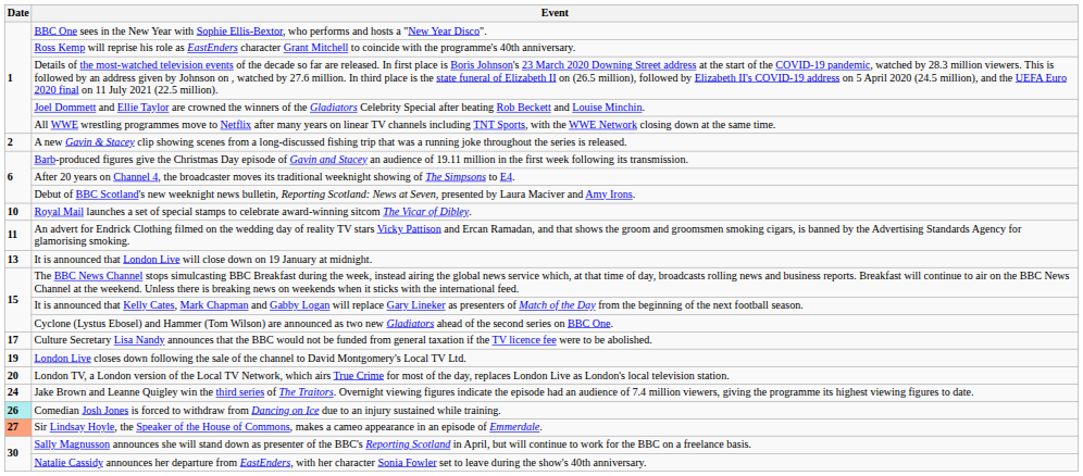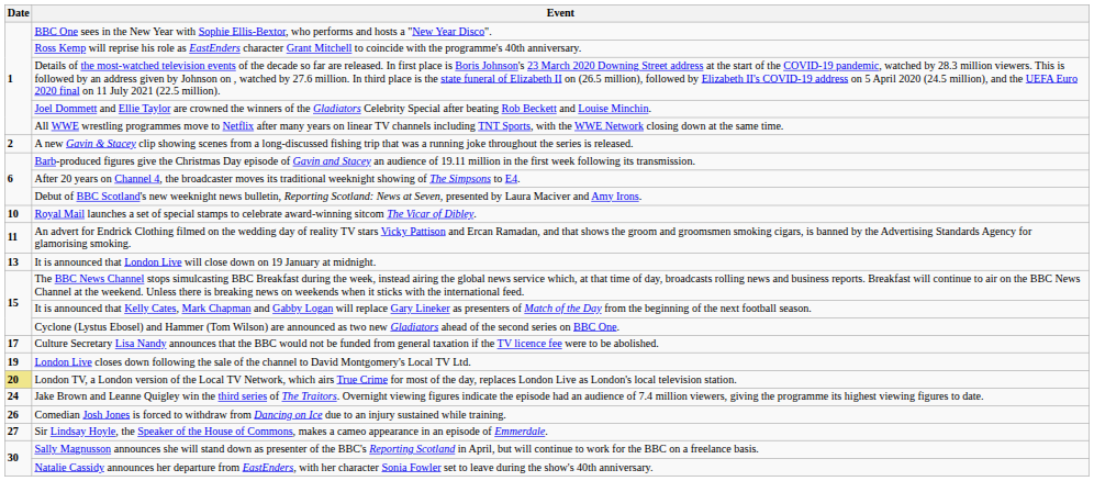row 19 | Date: no background -> khaki background
row 21 | Date: paleturquoise background -> no background
row 22 | Date: lightsalmon background -> no background
